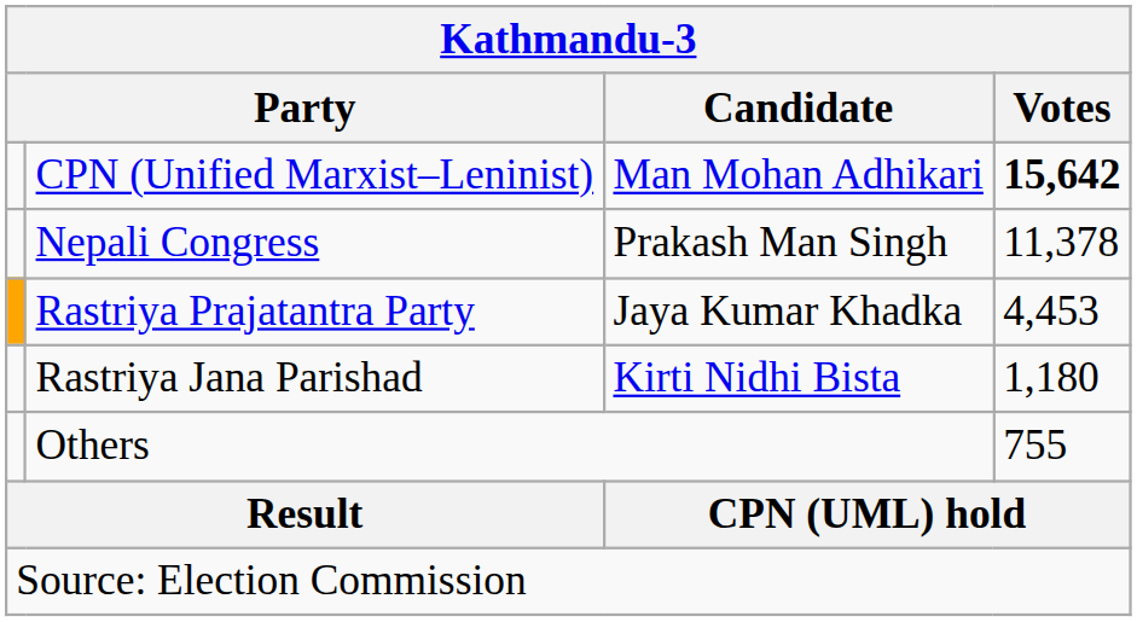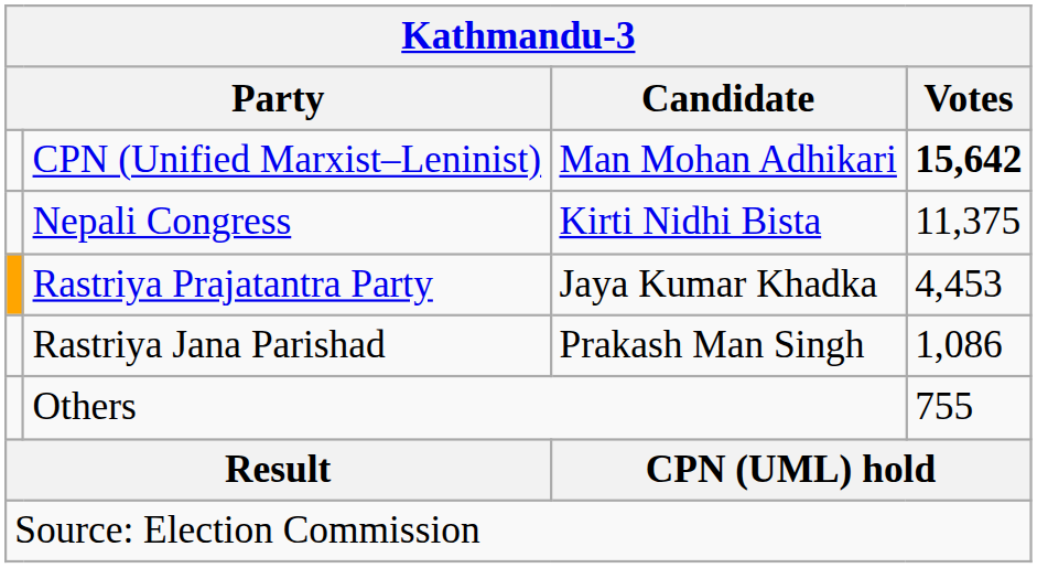Nepali Congress | Candidate: Prakash Man Singh -> Kirti Nidhi Bista
Nepali Congress | Votes: 11,378 -> 11,375
Rastriya Jana Parishad | Candidate: Kirti Nidhi Bista -> Prakash Man Singh
Rastriya Jana Parishad | Votes: 1,180 -> 1,086
